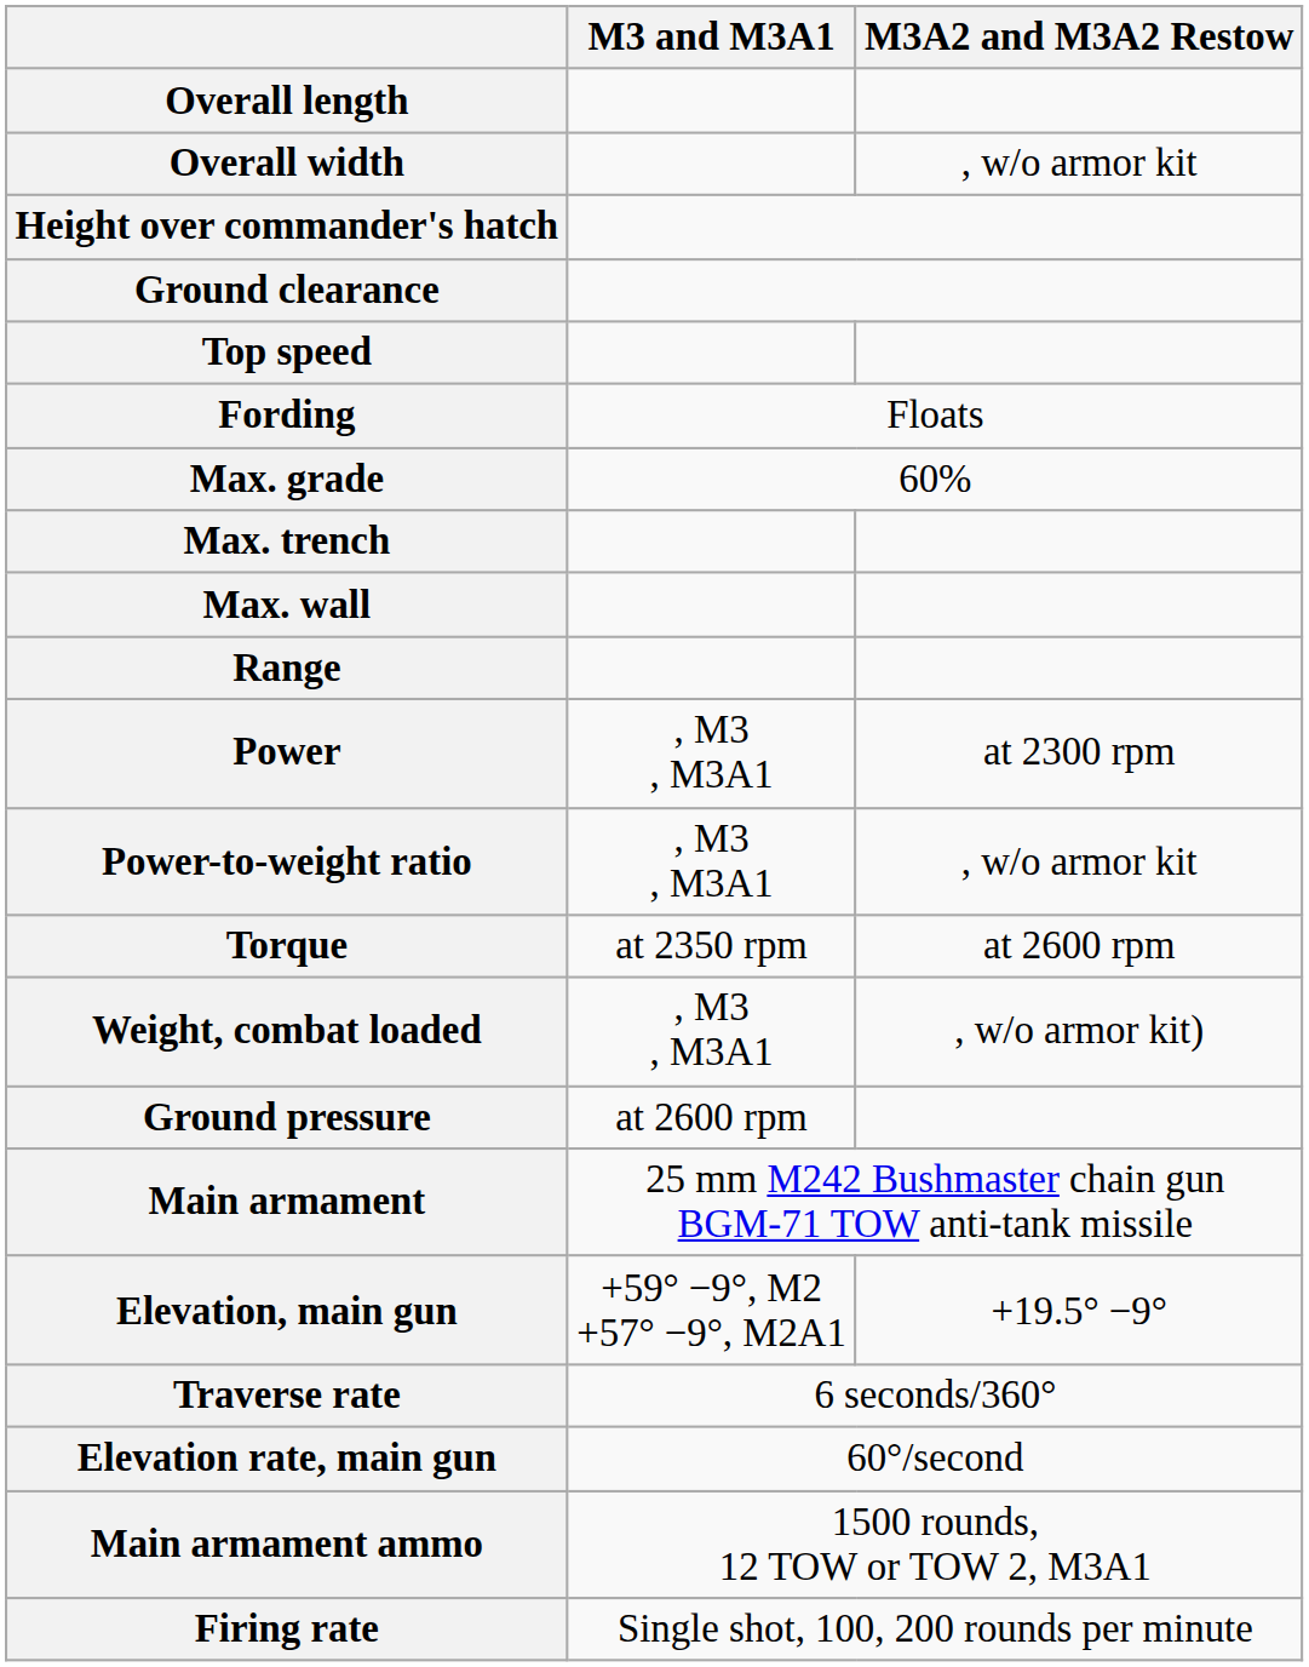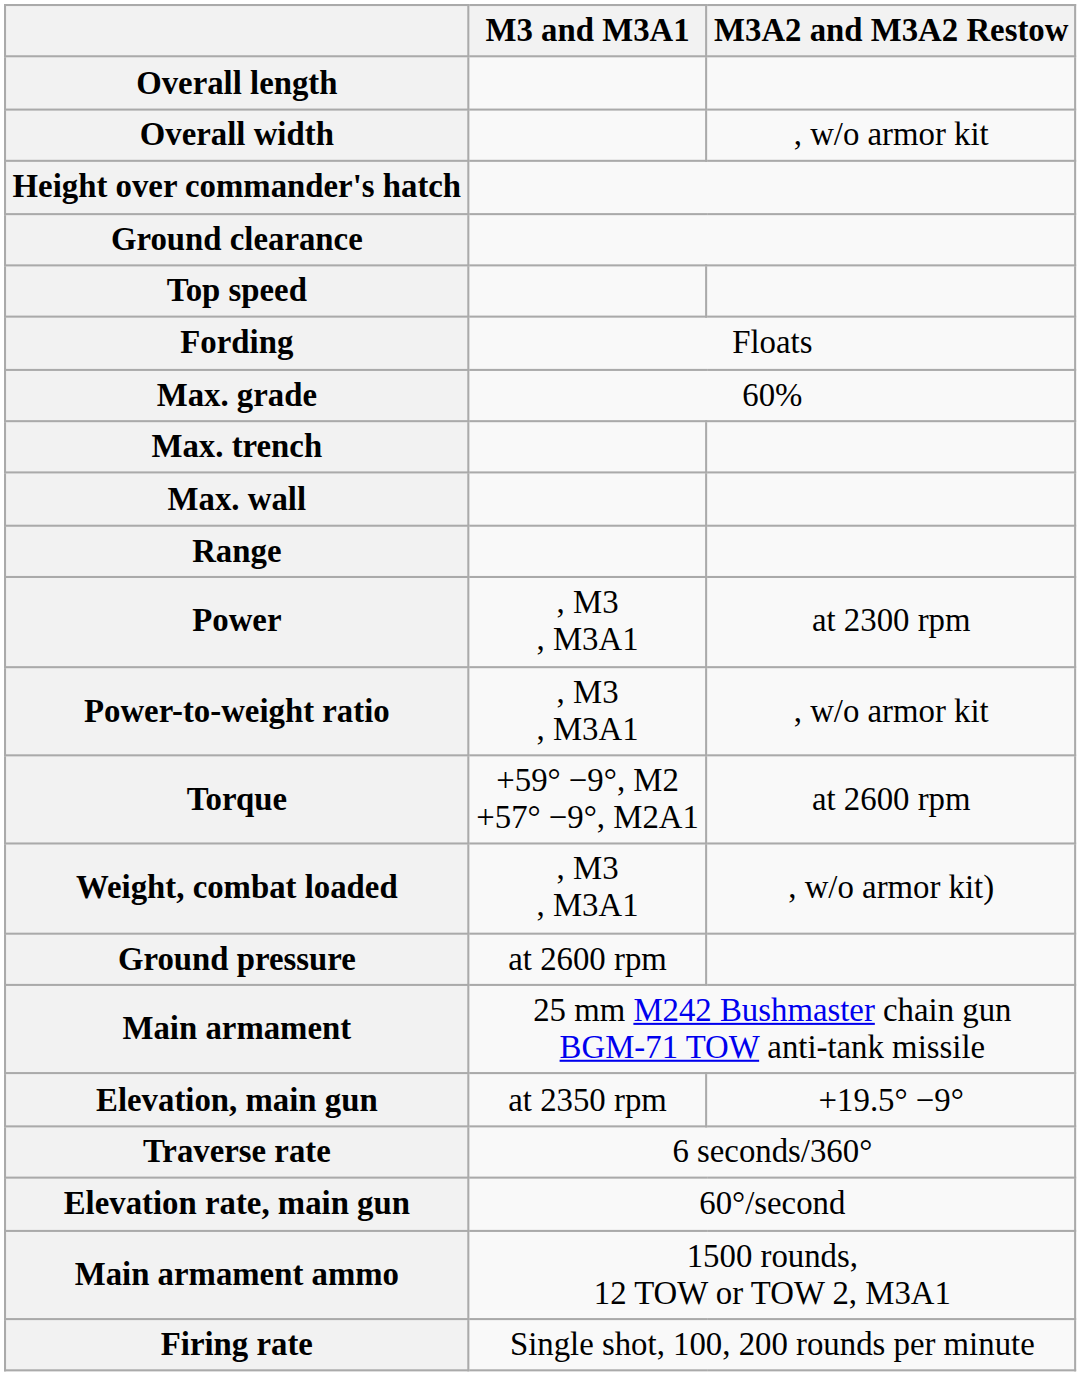Torque | M3 and M3A1: at 2350 rpm -> +59° −9°, M2 +57° −9°, M2A1
Elevation, main gun | M3 and M3A1: +59° −9°, M2 +57° −9°, M2A1 -> at 2350 rpm
